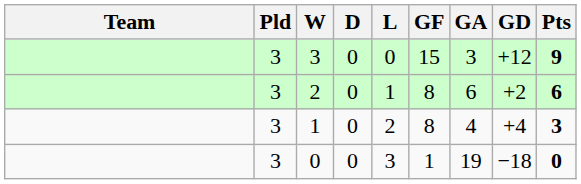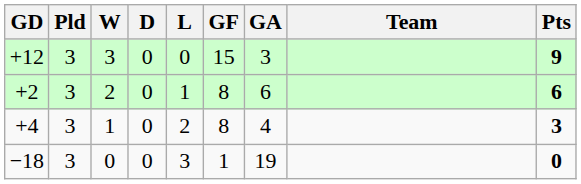columns swapped: Team <-> GD
